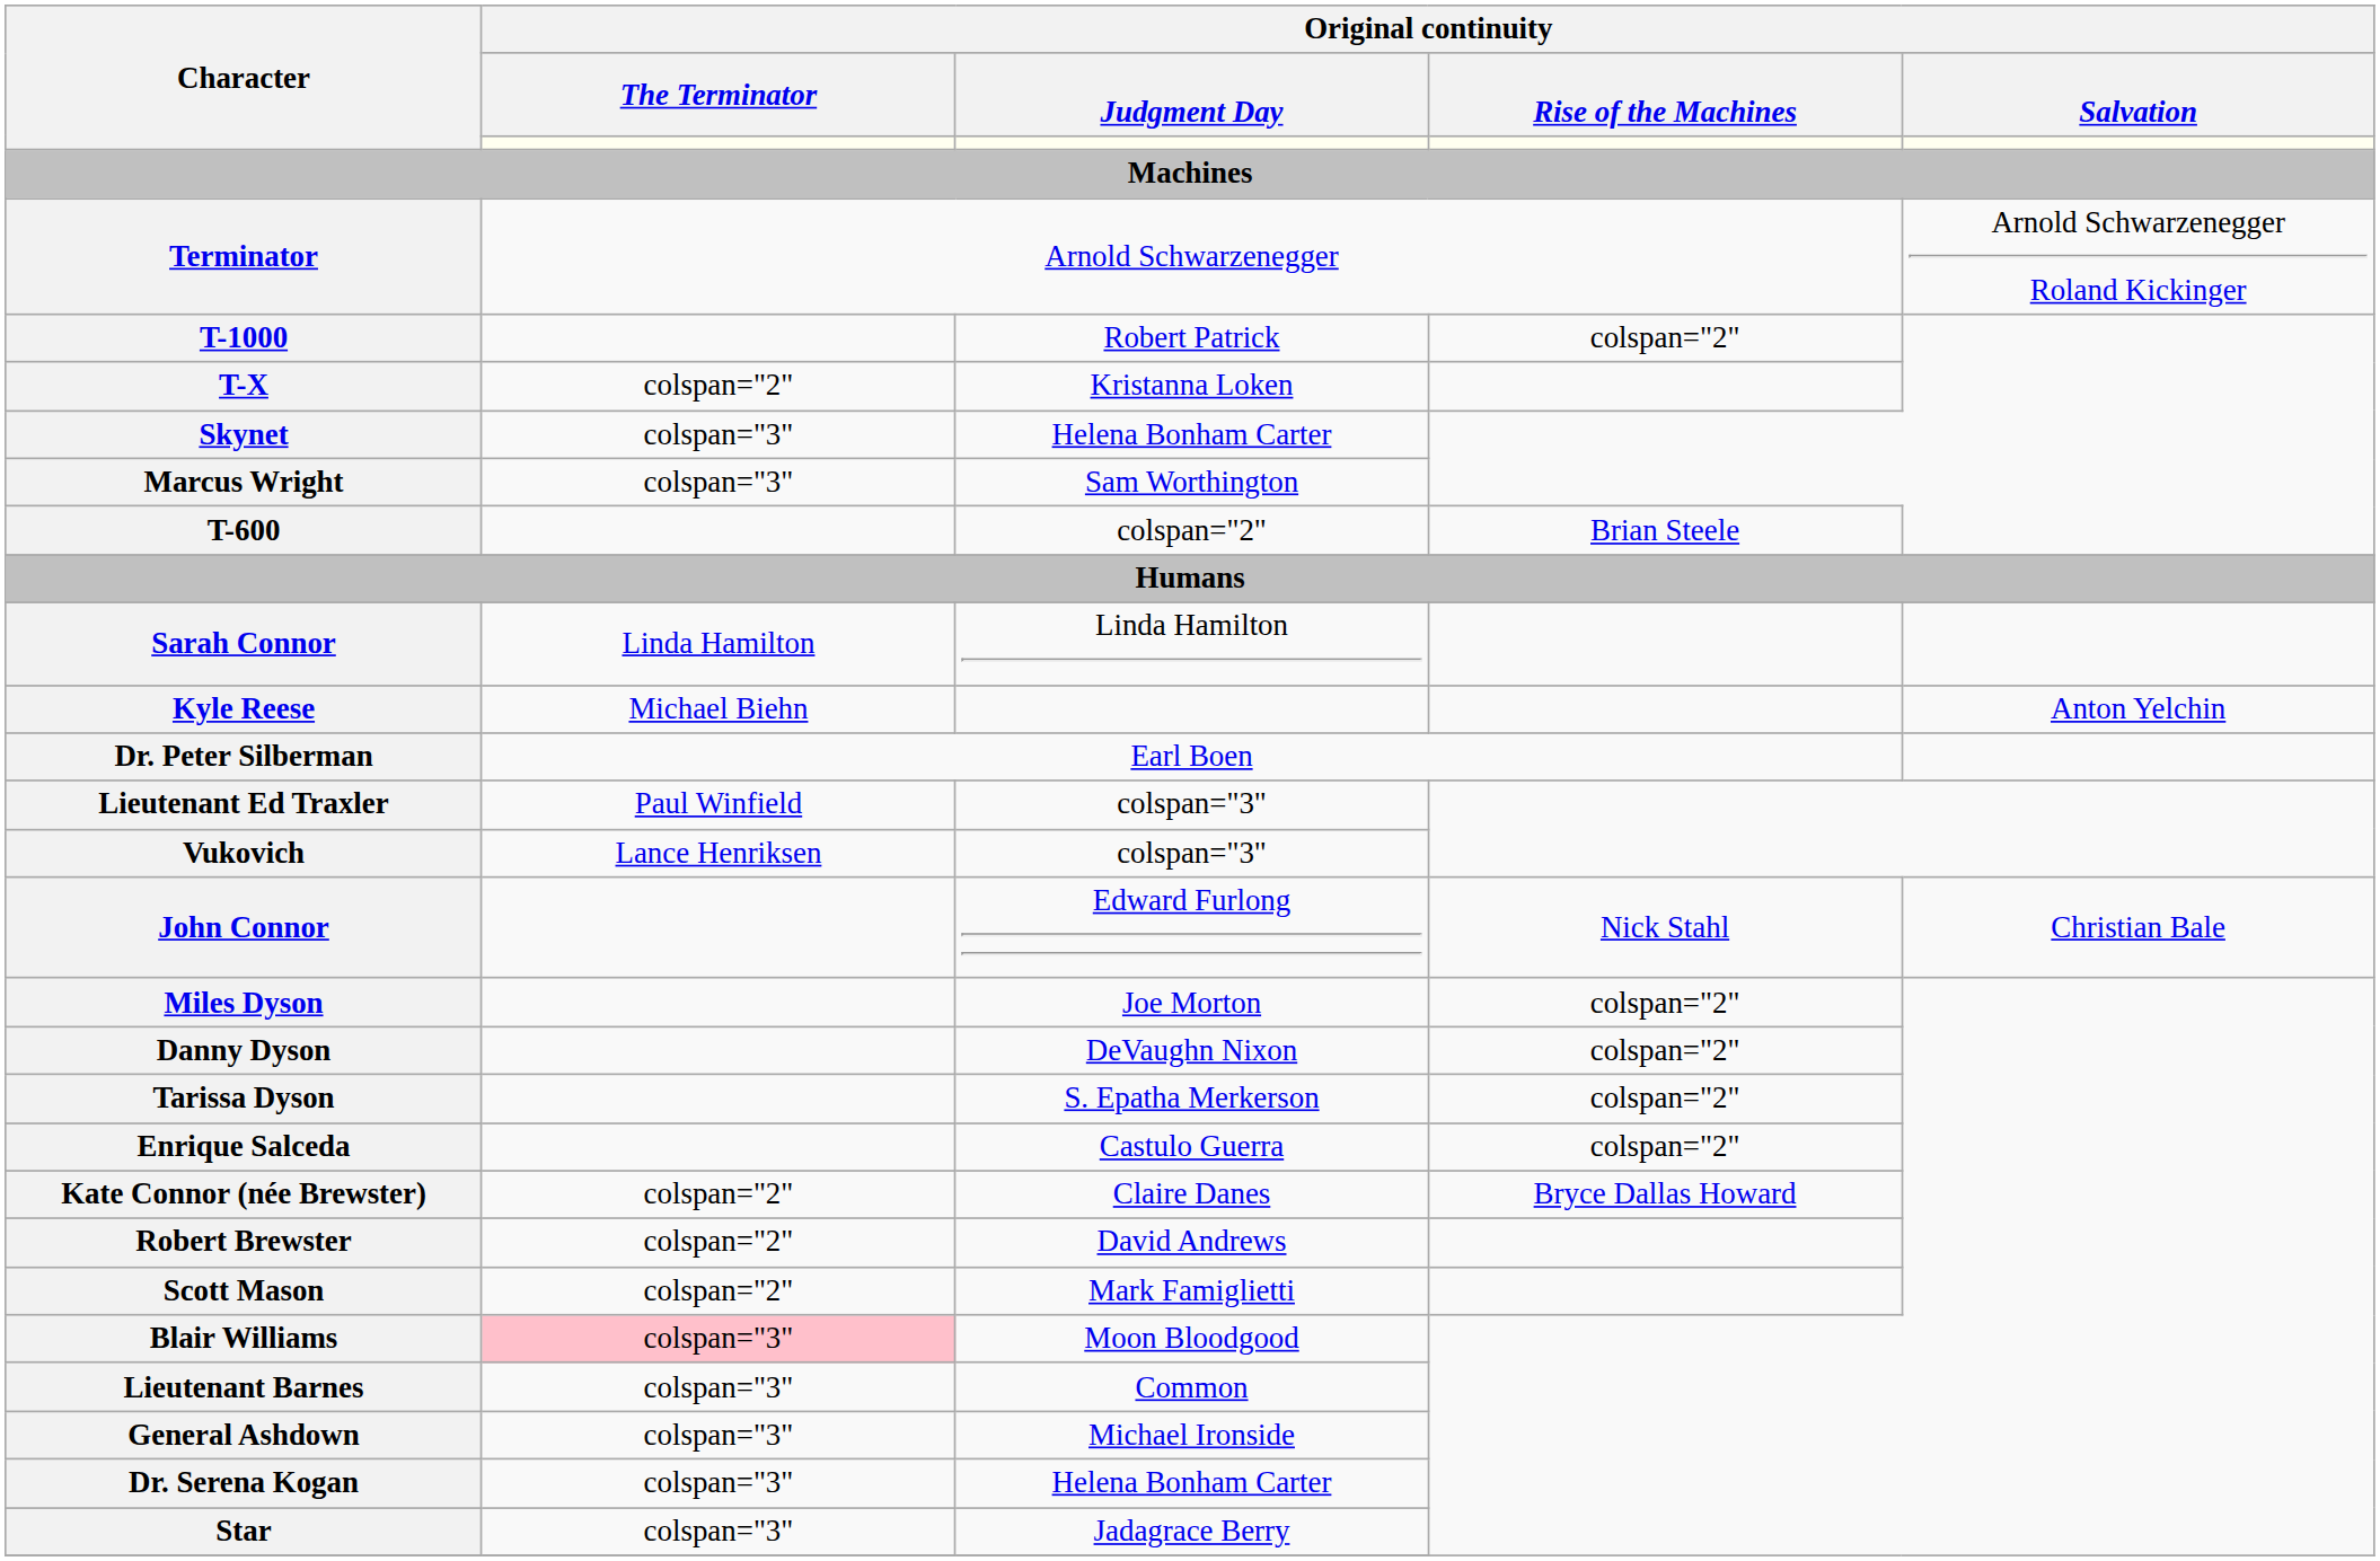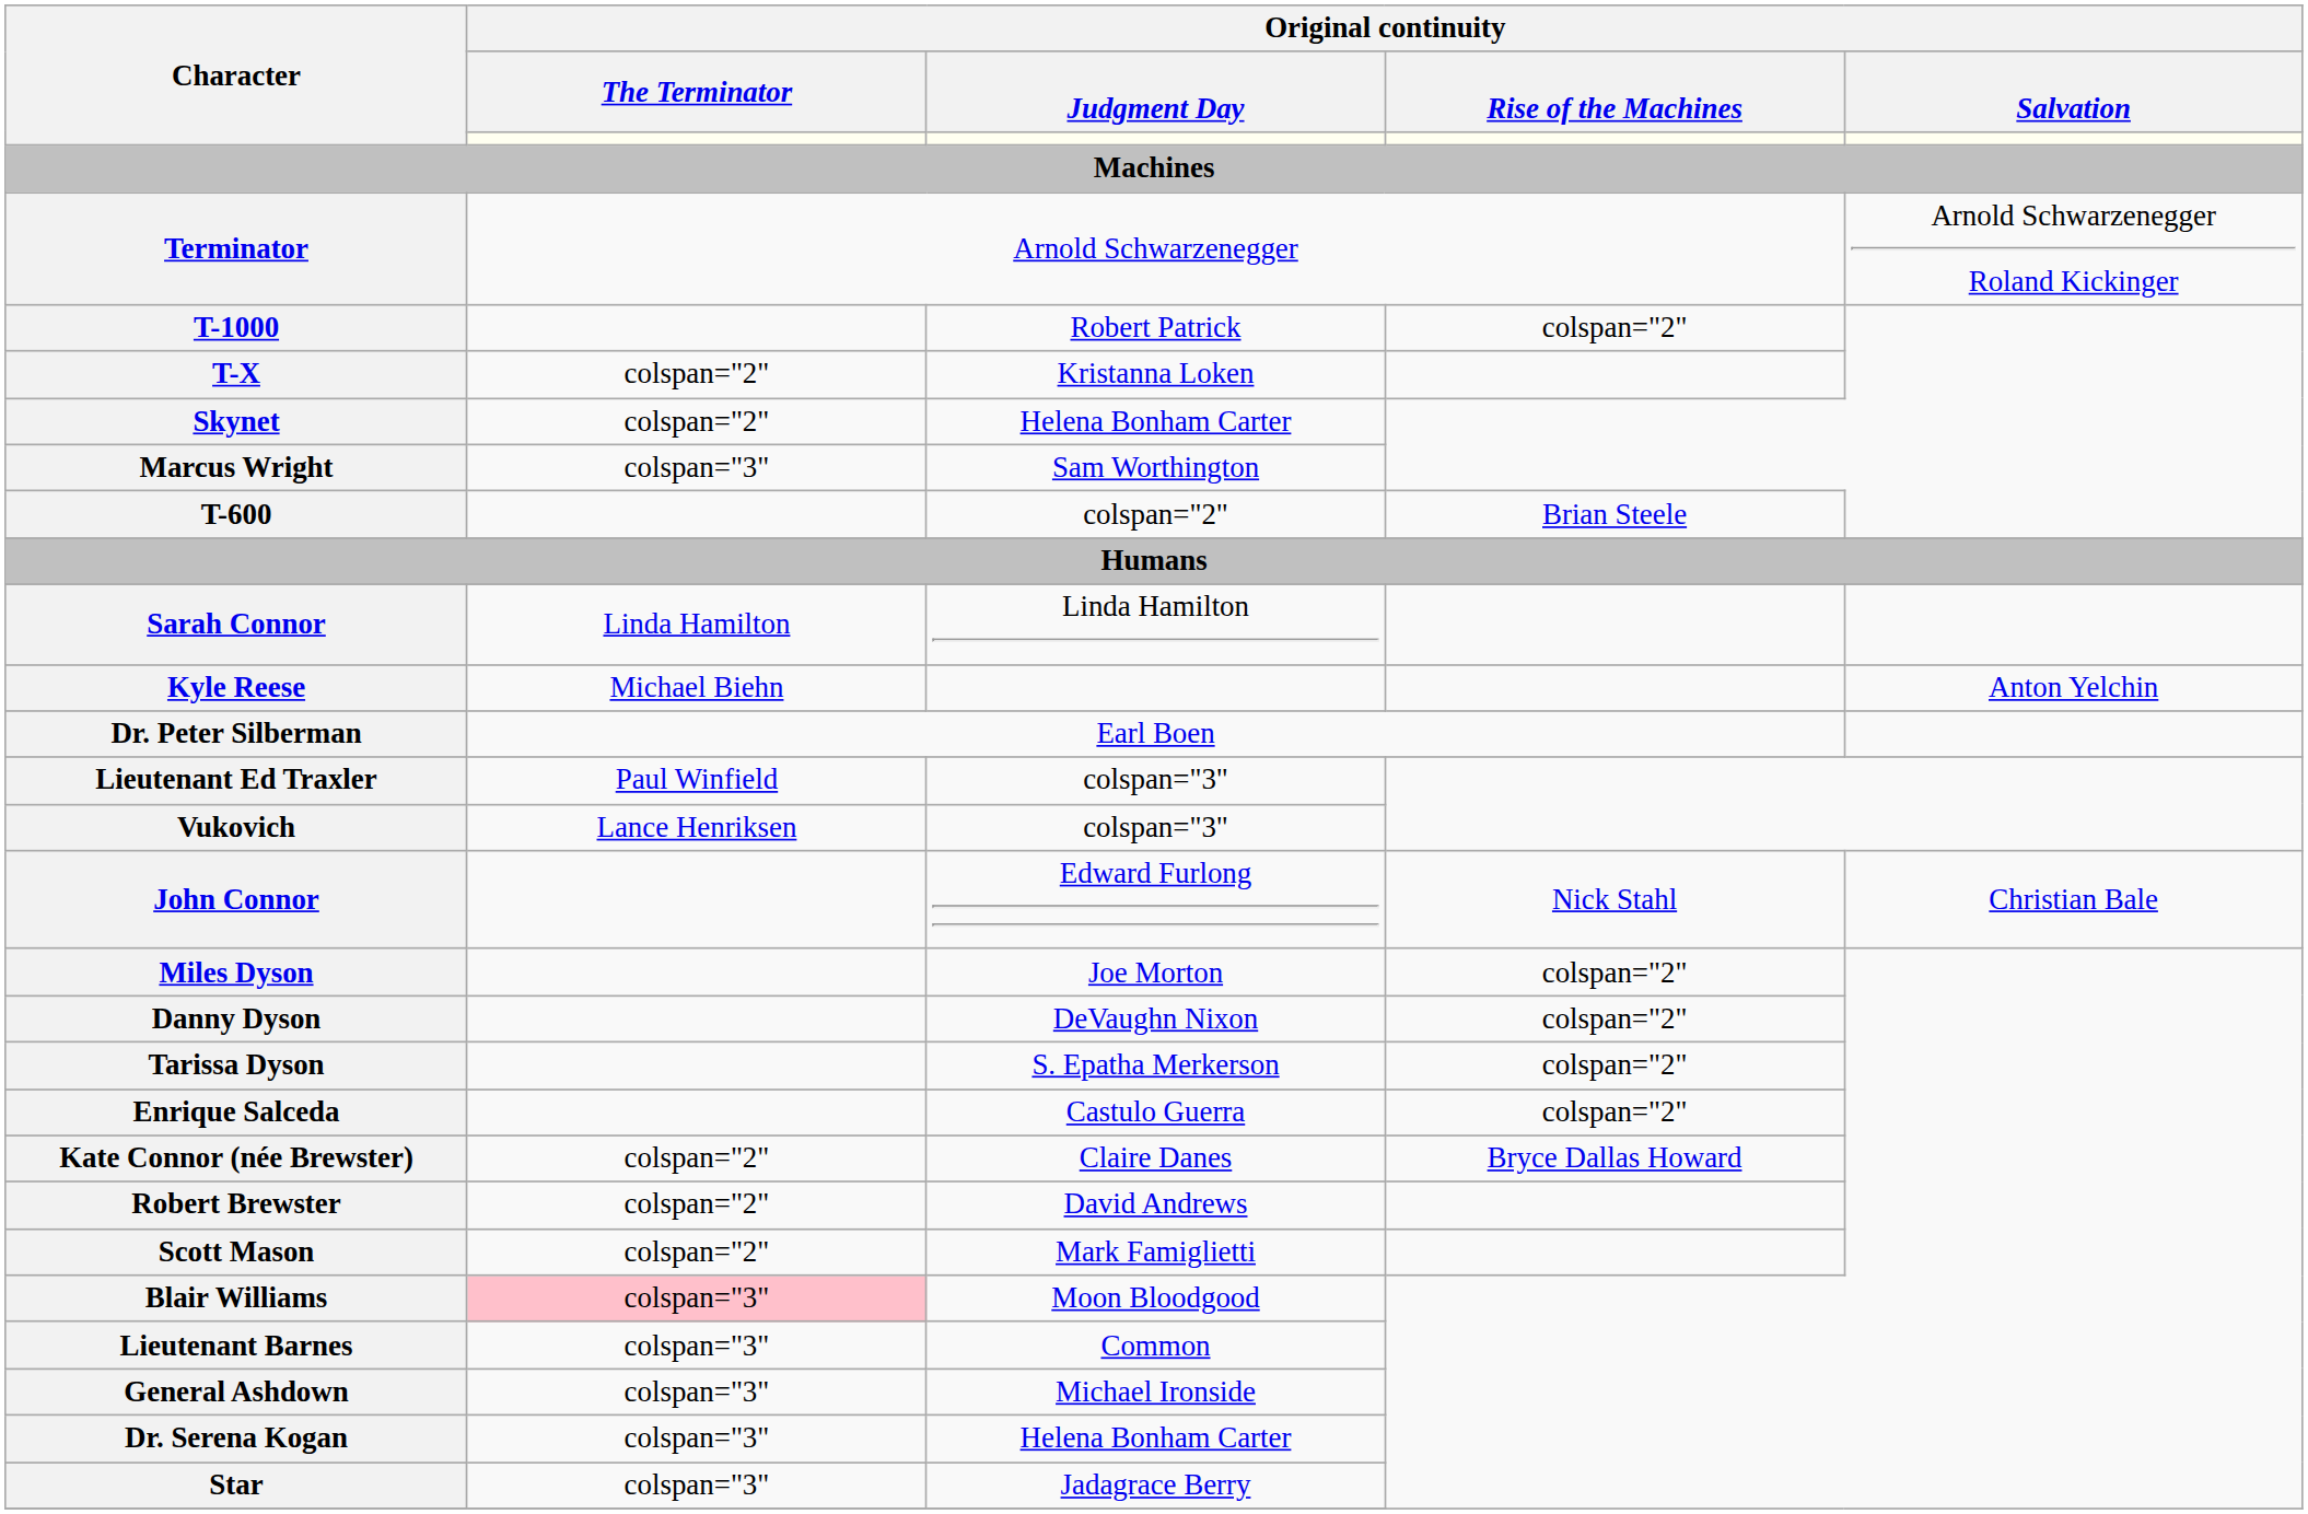Skynet | Original continuity / The Terminator: colspan="3" -> colspan="2"
